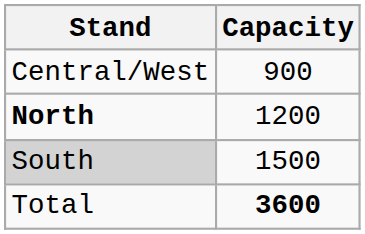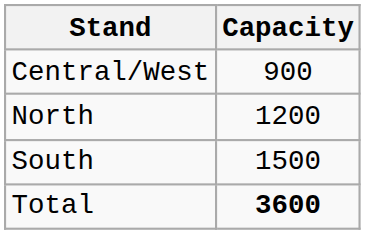North | Stand: bold -> normal
South | Stand: lightgrey background -> no background
